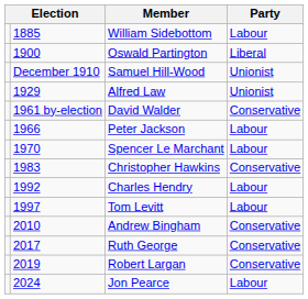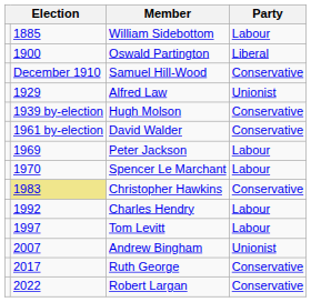Samuel Hill-Wood | Party: Unionist -> Conservative
+ row: 1939 by-election | Hugh Molson | Conservative
Peter Jackson | column 2: 1966 -> 1969
Christopher Hawkins | column 2: no background -> khaki background
Andrew Bingham | column 2: 2010 -> 2007
Andrew Bingham | Party: Conservative -> Unionist
Robert Largan | column 2: 2019 -> 2022
- row: 2024 | Jon Pearce | Labour
